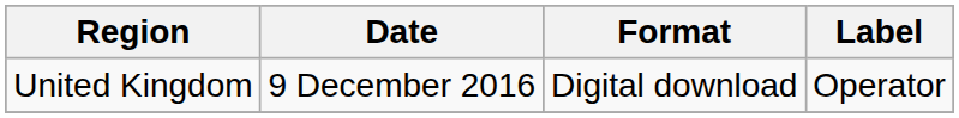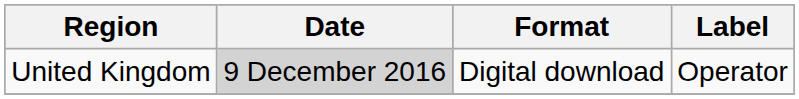United Kingdom | Date: no background -> lightgrey background
